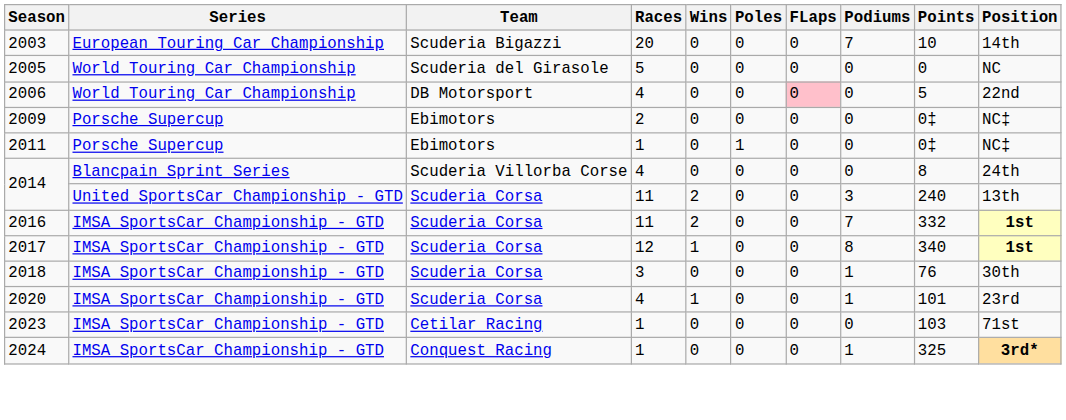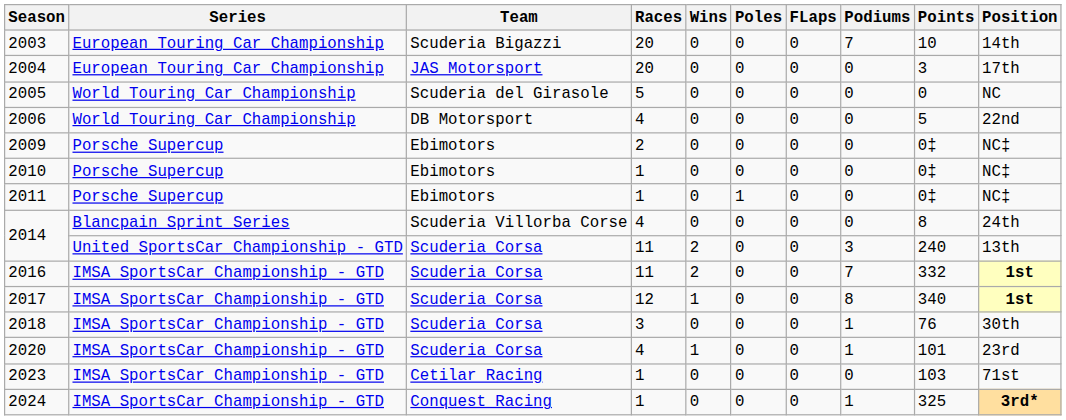+ row: 2004 | European Touring Car Championship | JAS Motorsport | 20 | 0 | 0 | 0 | 0 | 3 | 17th
2006 | FLaps: pink background -> no background
+ row: 2010 | Porsche Supercup | Ebimotors | 1 | 0 | 0 | 0 | 0 | 0‡ | NC‡
